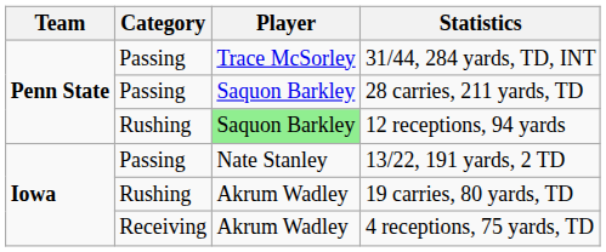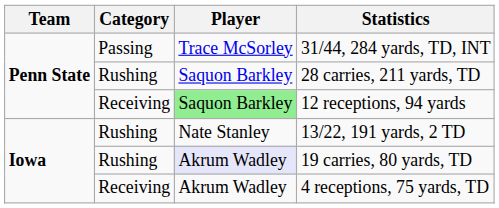28 carries, 211 yards, TD | Category: Passing -> Rushing
12 receptions, 94 yards | Category: Rushing -> Receiving
13/22, 191 yards, 2 TD | Category: Passing -> Rushing
19 carries, 80 yards, TD | Player: no background -> lavender background
